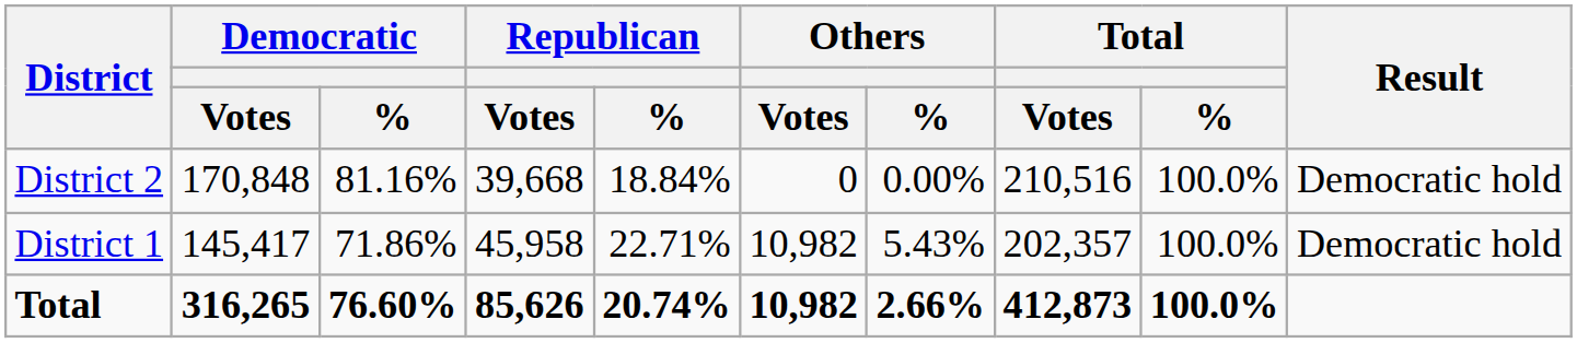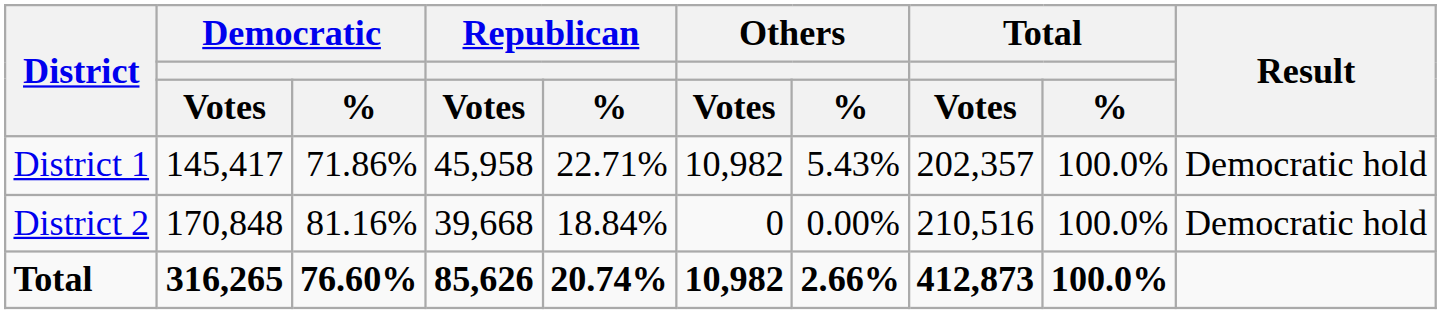rows swapped: District 1 <-> District 2
